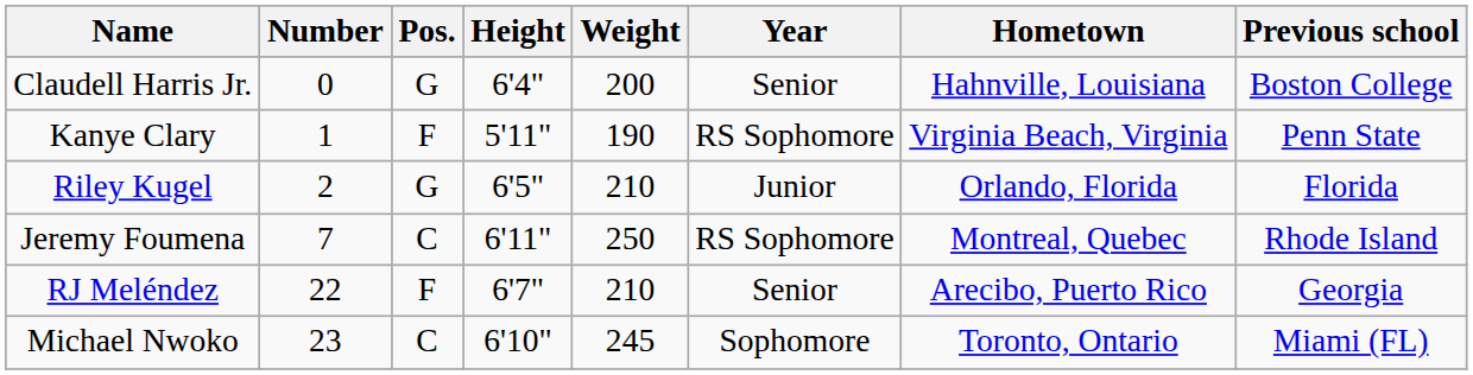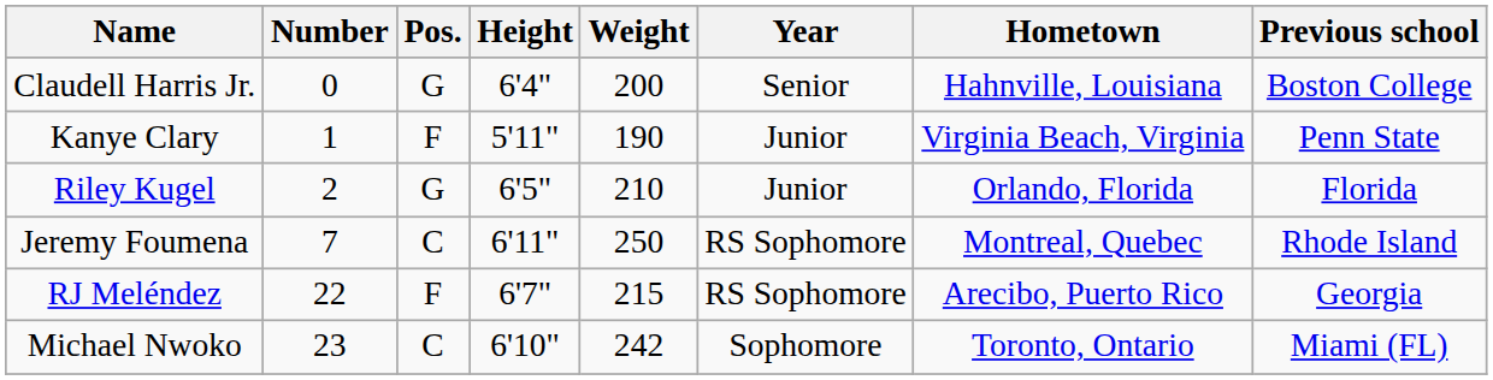Kanye Clary | Year: RS Sophomore -> Junior
RJ Meléndez | Weight: 210 -> 215
RJ Meléndez | Year: Senior -> RS Sophomore
Michael Nwoko | Weight: 245 -> 242
